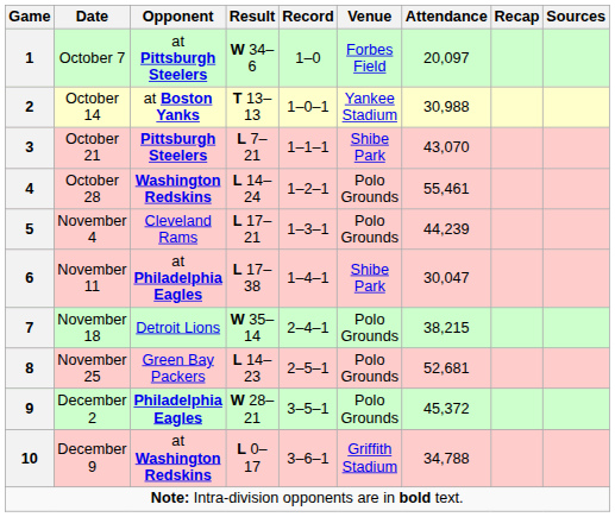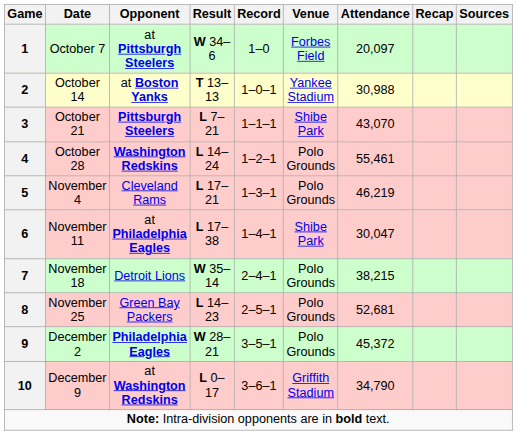5 | Attendance: 44,239 -> 46,219
10 | Attendance: 34,788 -> 34,790
